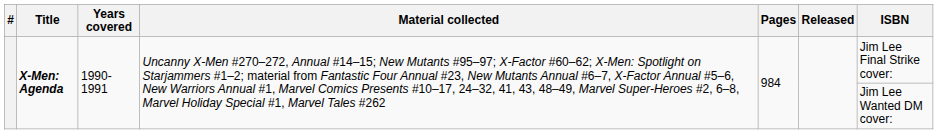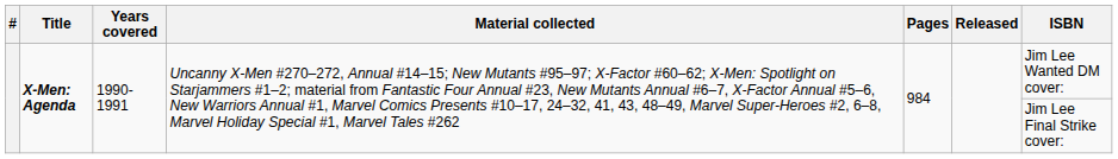row 2 | ISBN: Jim Lee Final Strike cover: -> Jim Lee Wanted DM cover:
row 3 | ISBN: Jim Lee Wanted DM cover: -> Jim Lee Final Strike cover:
